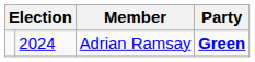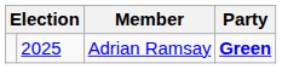Adrian Ramsay | column 2: 2024 -> 2025
